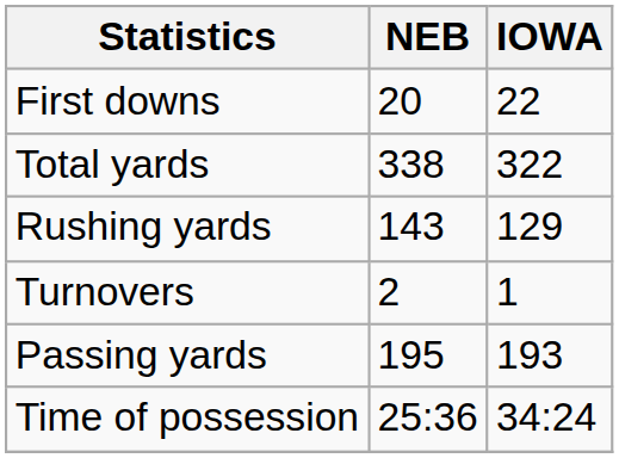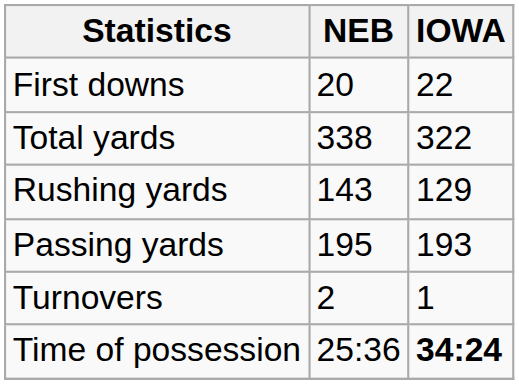rows swapped: Passing yards <-> Turnovers
Time of possession | IOWA: normal -> bold
